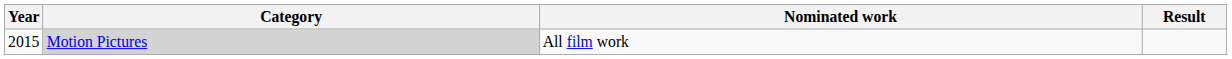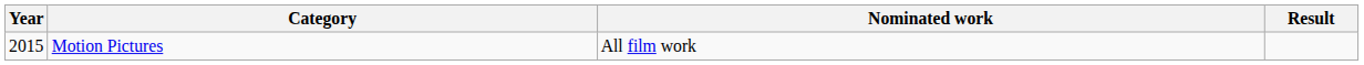row 2 | Category: lightgrey background -> no background
